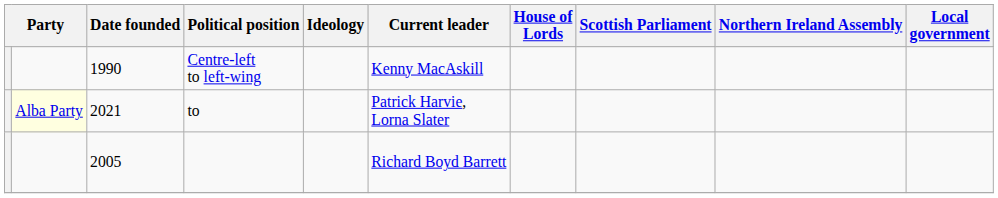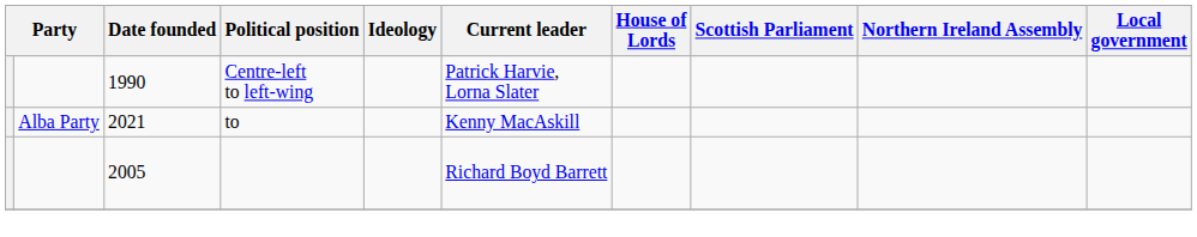Centre-left to left-wing | Current leader: Kenny MacAskill -> Patrick Harvie, Lorna Slater
to | column 2: lightyellow background -> no background
to | Current leader: Patrick Harvie, Lorna Slater -> Kenny MacAskill
